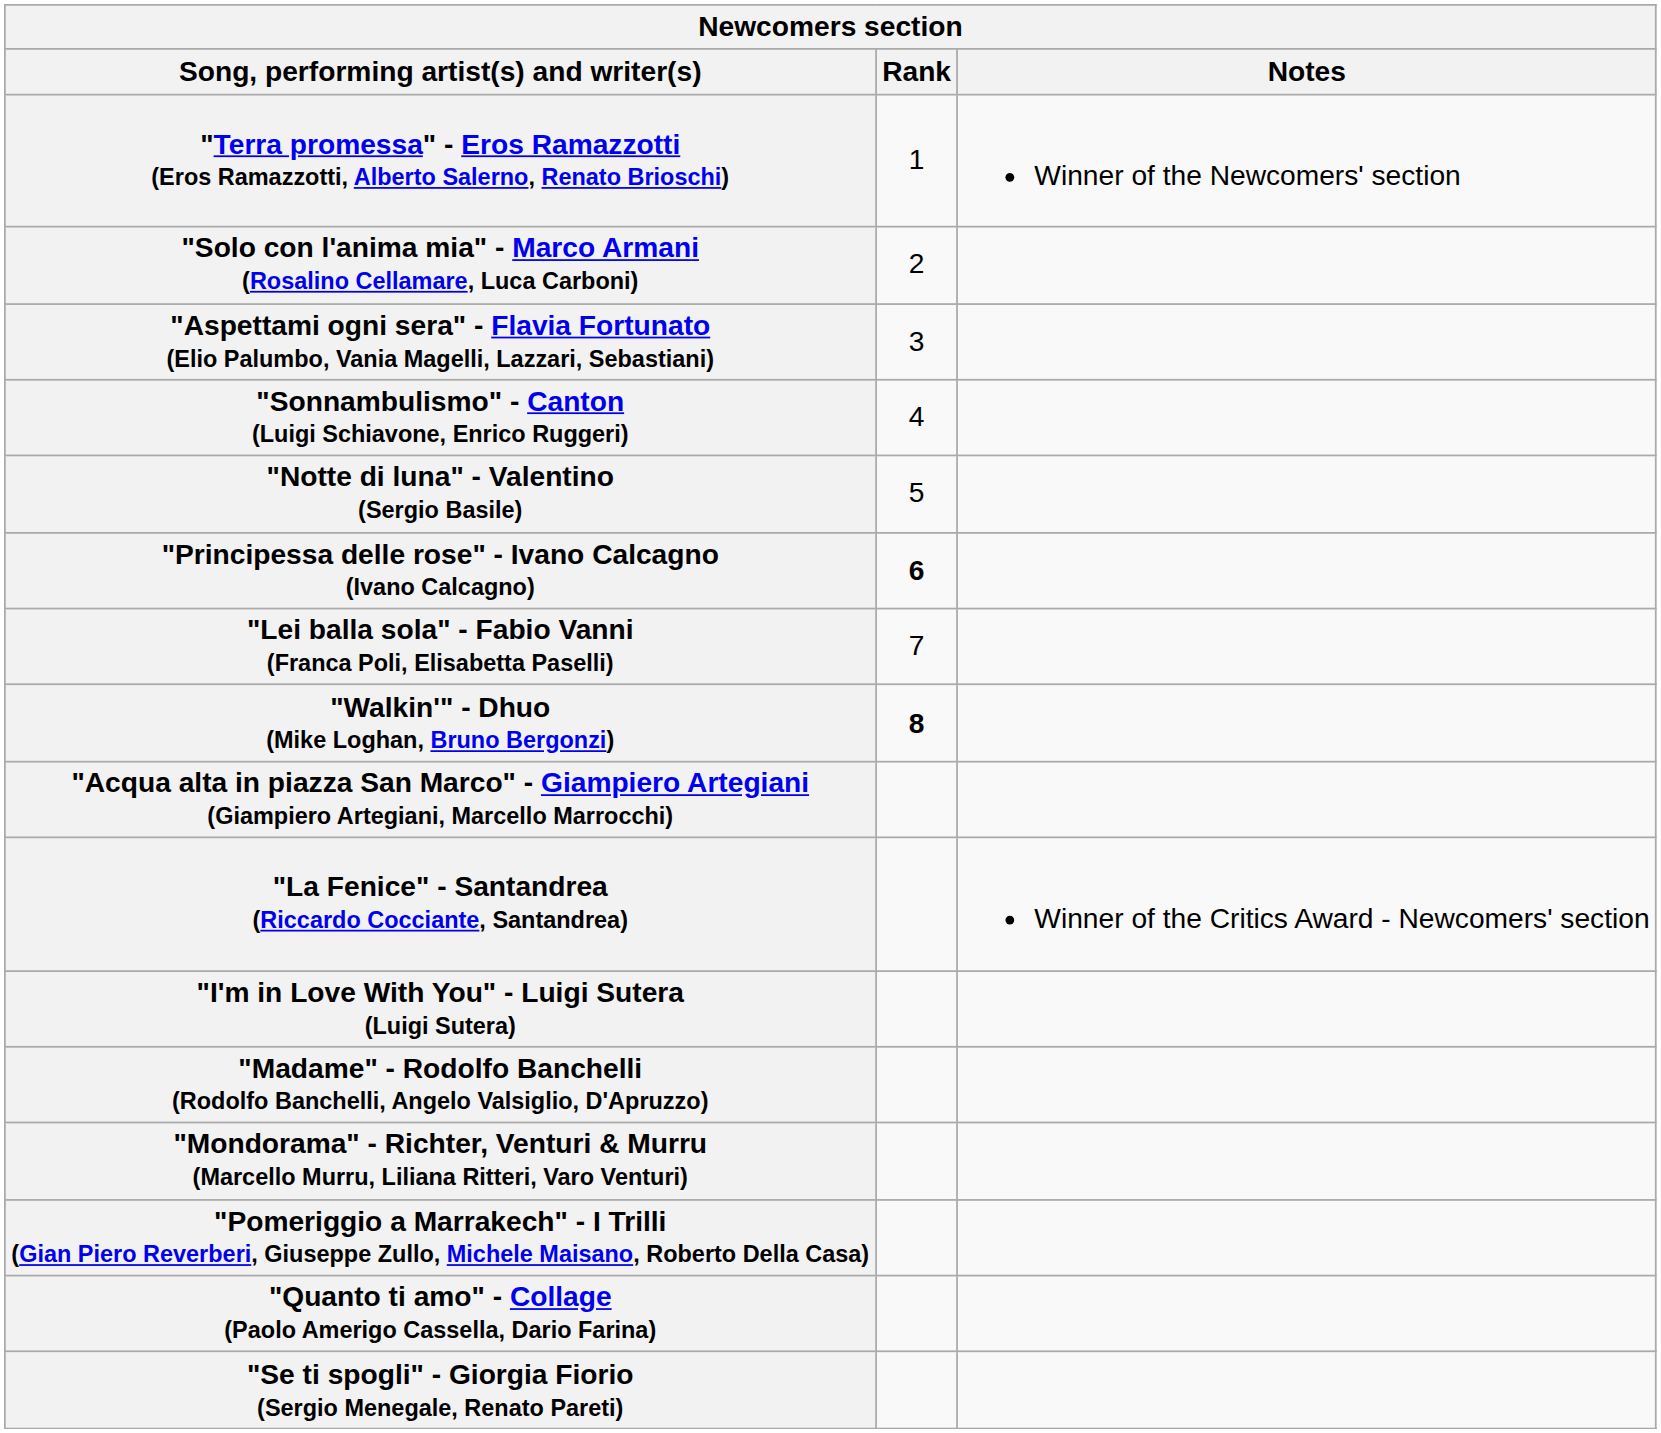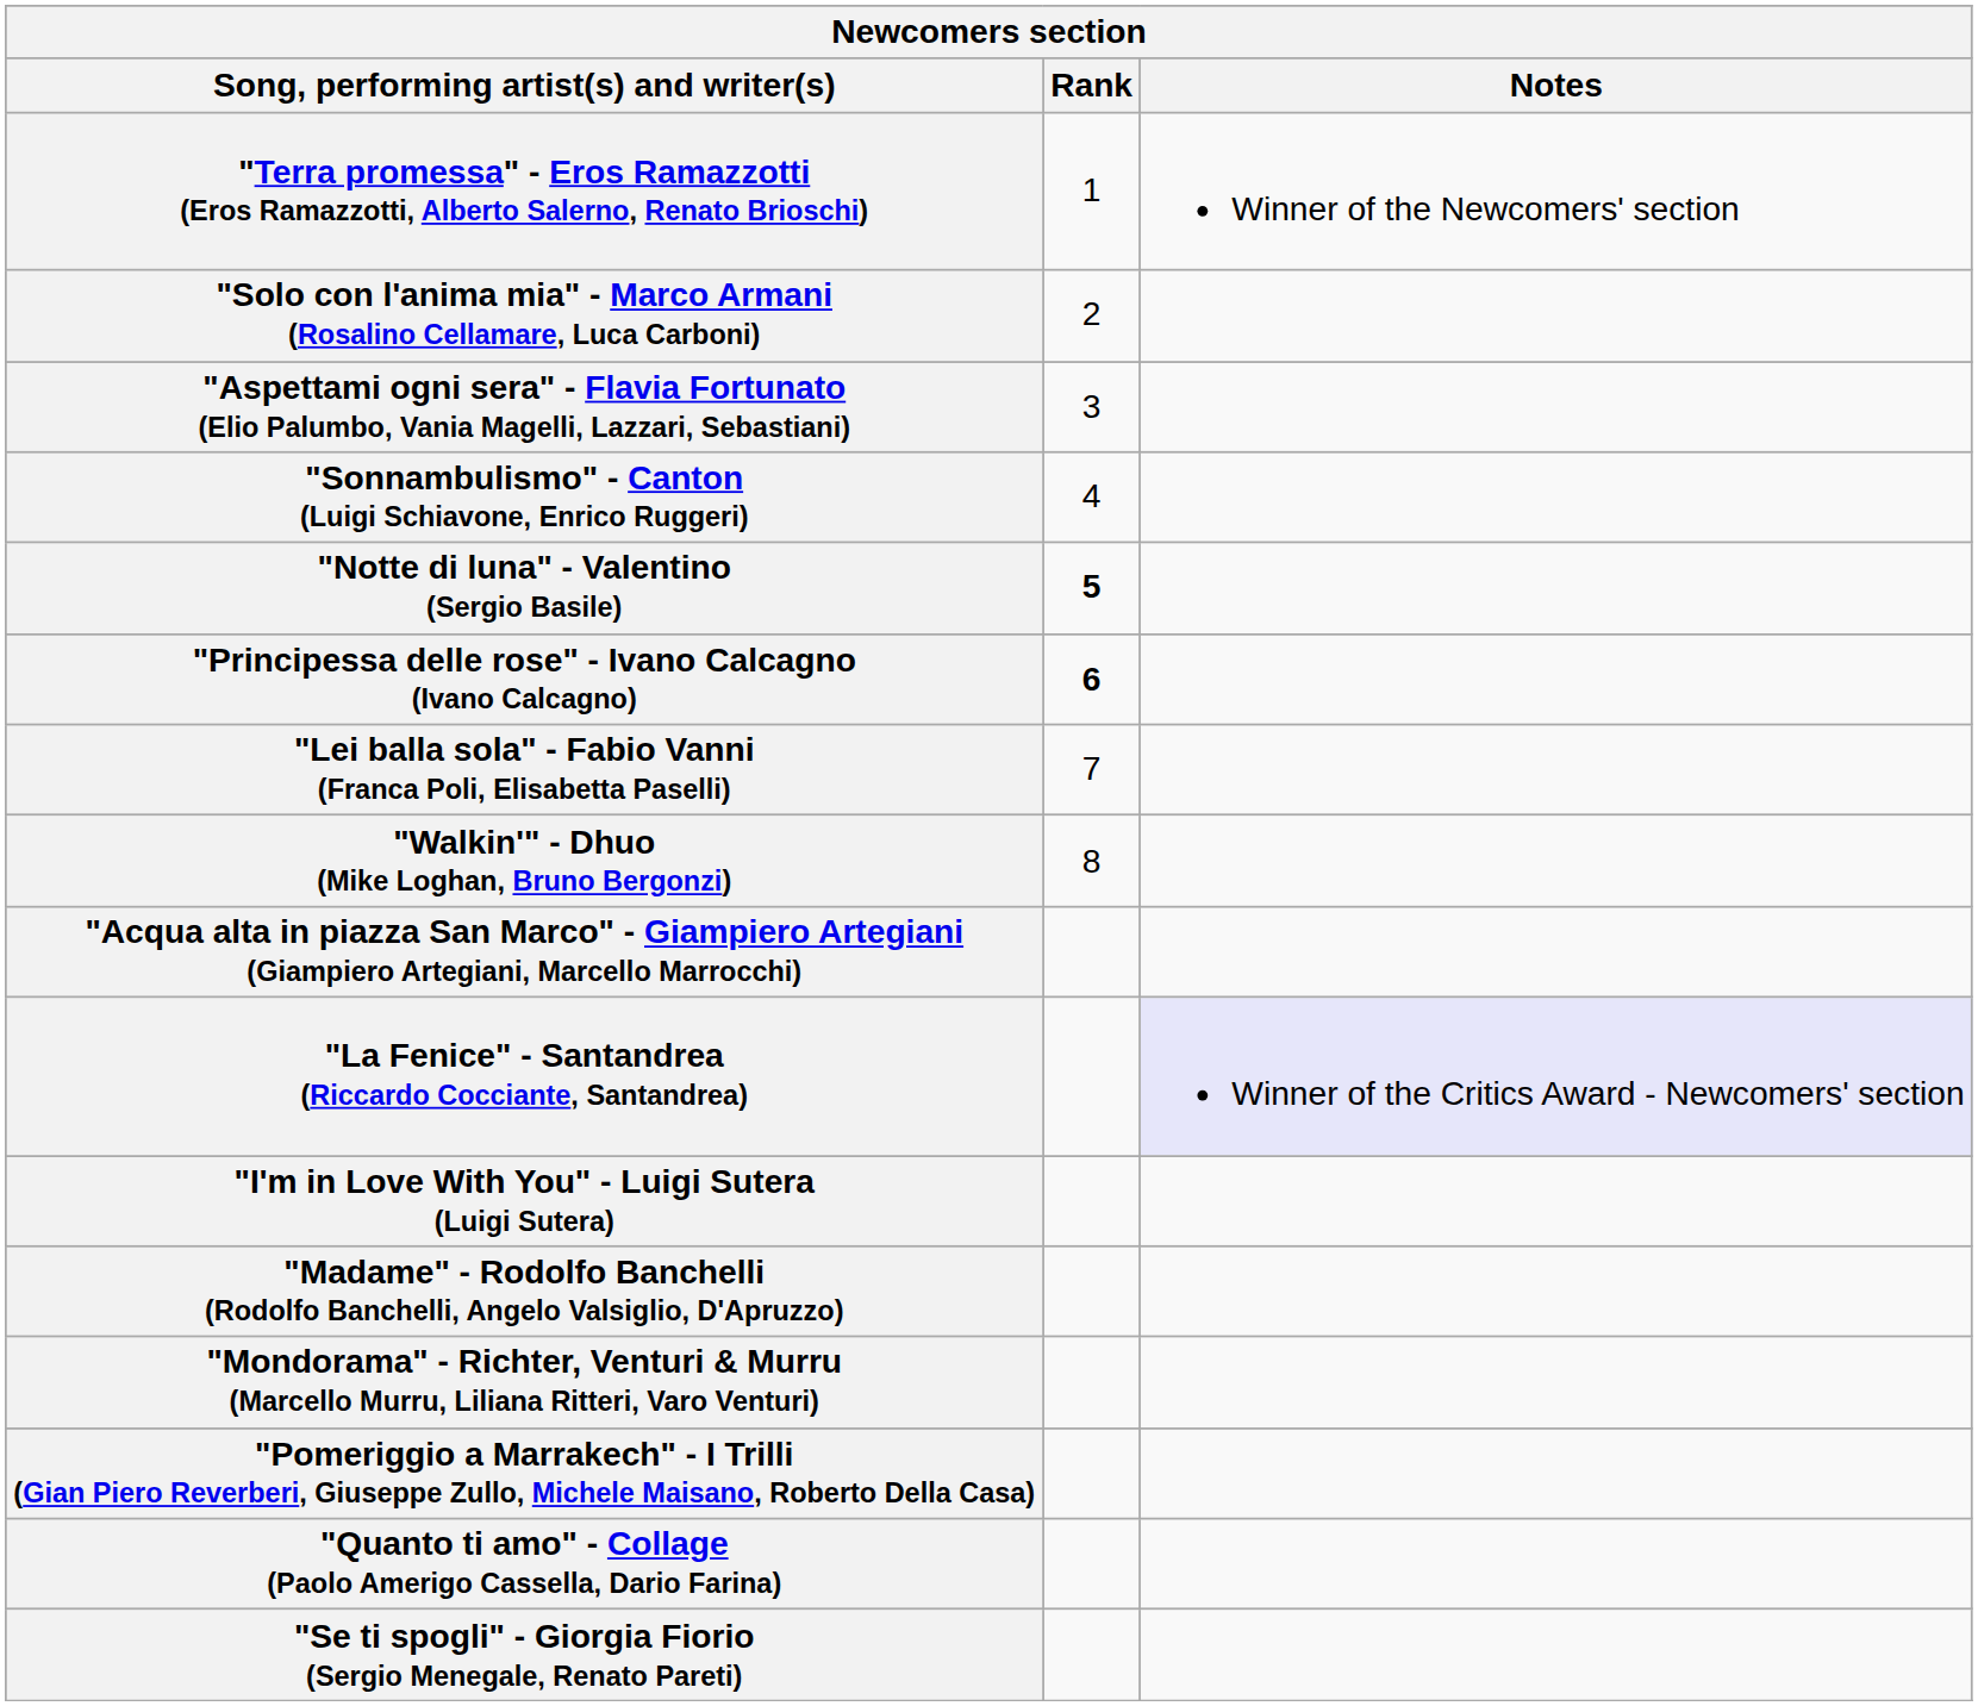"Notte di luna" - Valentino (Sergio Basile) | Rank: normal -> bold
"Walkin'" - Dhuo (Mike Loghan, Bruno Bergonzi) | Rank: bold -> normal
"La Fenice" - Santandrea (Riccardo Cocciante, Santandrea) | Notes: no background -> lavender background
